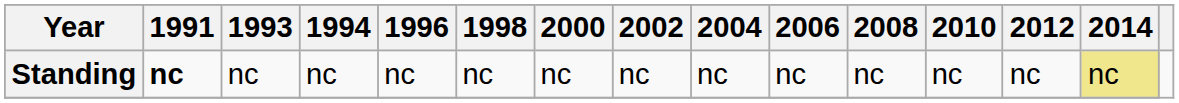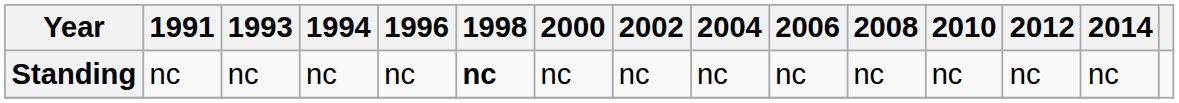Standing | 1991: bold -> normal
Standing | 1998: normal -> bold
Standing | 2014: khaki background -> no background
